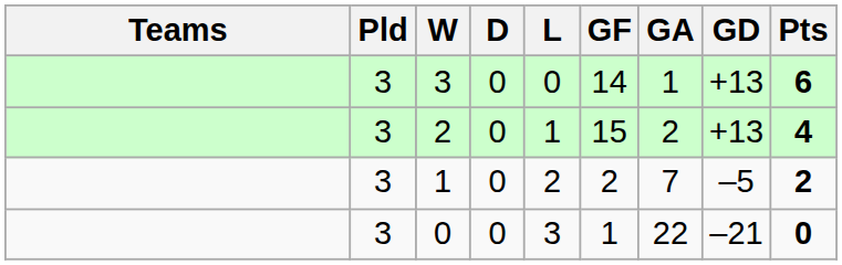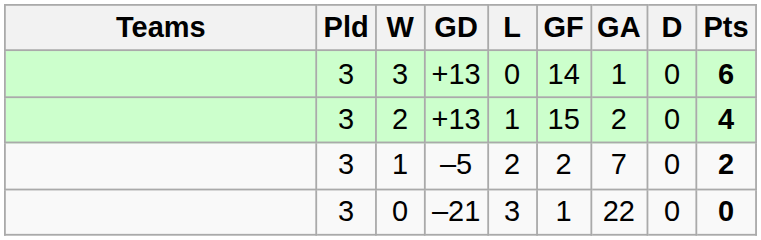columns swapped: D <-> GD
